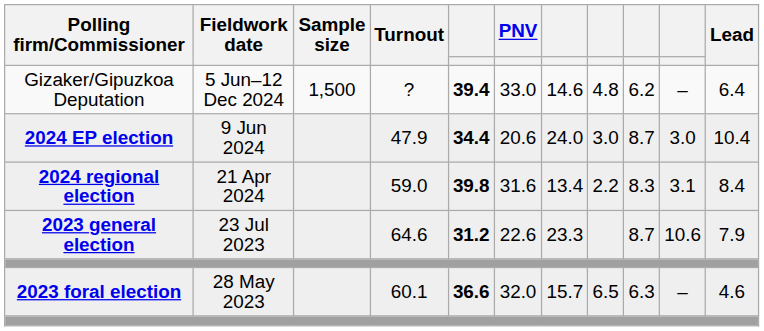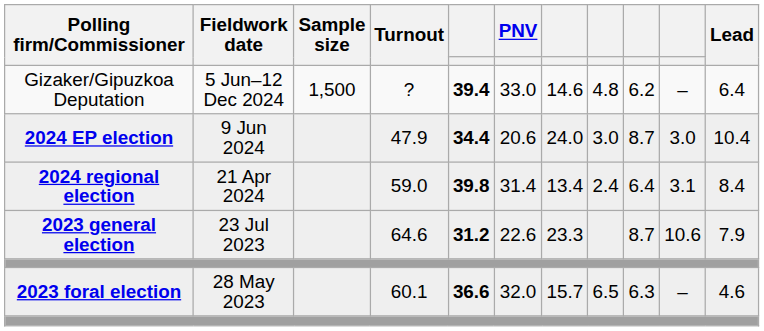2024 regional election | PNV: 31.6 -> 31.4
2024 regional election | column 8: 2.2 -> 2.4
2024 regional election | column 9: 8.3 -> 6.4
